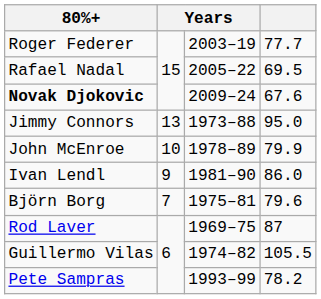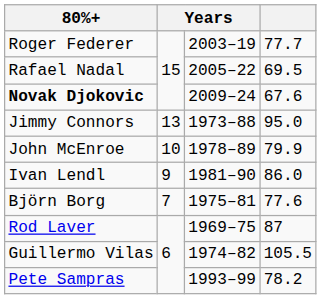Björn Borg | column 4: 79.6 -> 77.6
